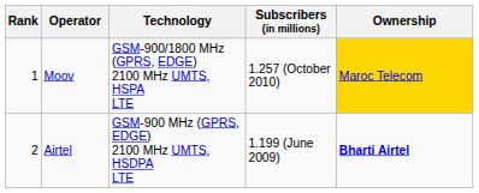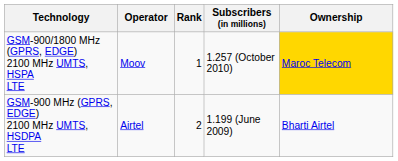columns swapped: Rank <-> Technology
Airtel | Ownership: bold -> normal
